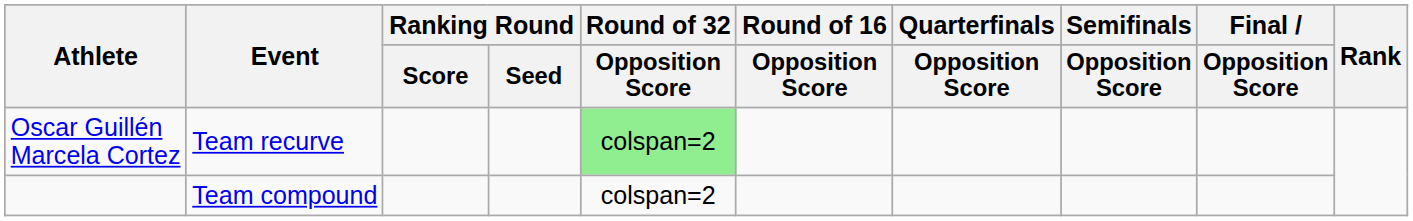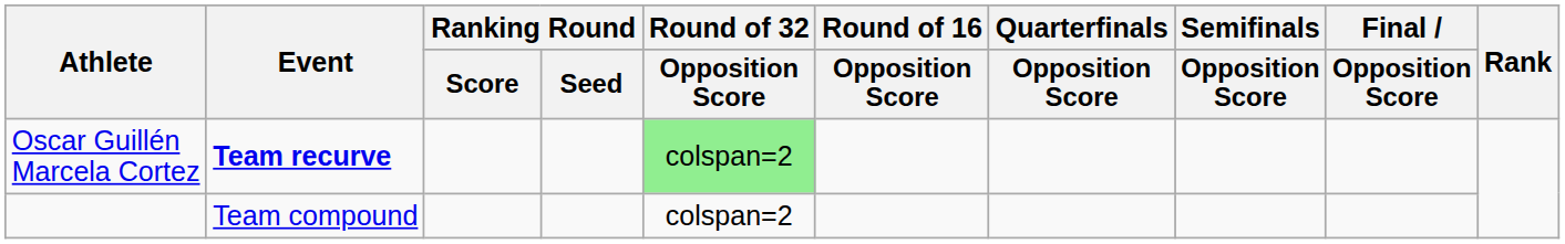Oscar Guillén Marcela Cortez | Event: normal -> bold
